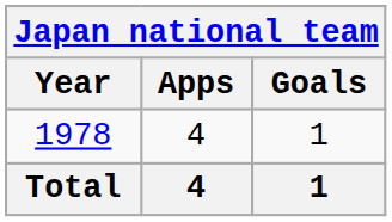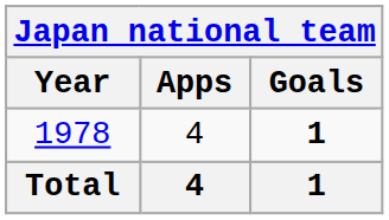1978 | Goals: normal -> bold
